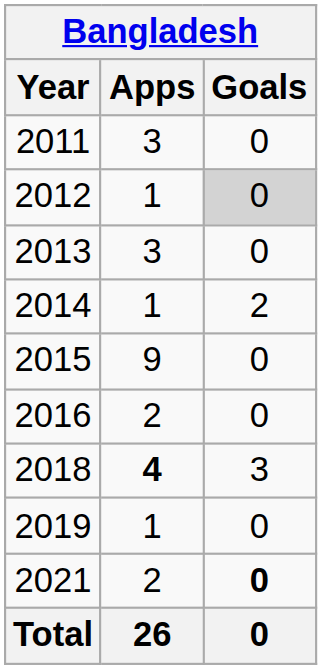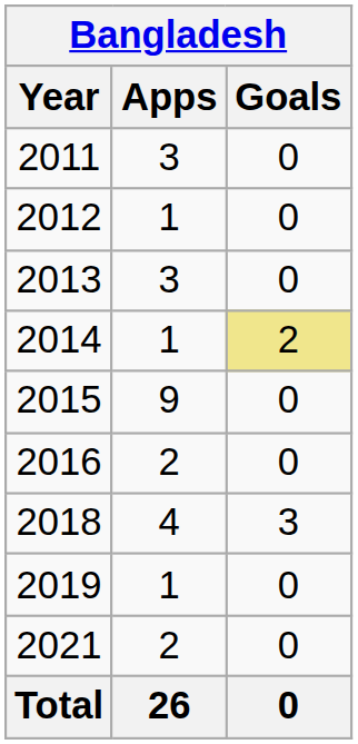2012 | Goals: lightgrey background -> no background
2014 | Goals: no background -> khaki background
2018 | Apps: bold -> normal
2021 | Goals: bold -> normal
